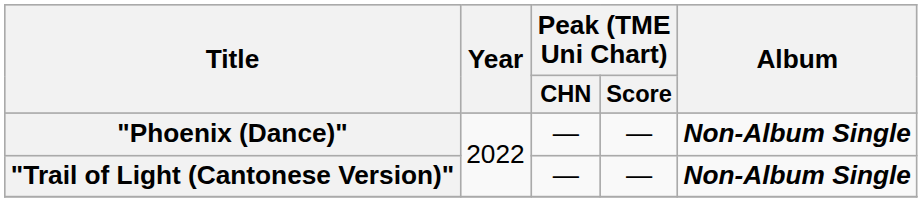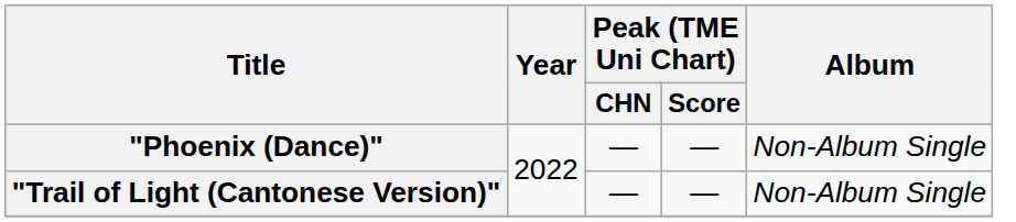"Phoenix (Dance)" | Album: bold -> normal
"Trail of Light (Cantonese Version)" | Album: bold -> normal
